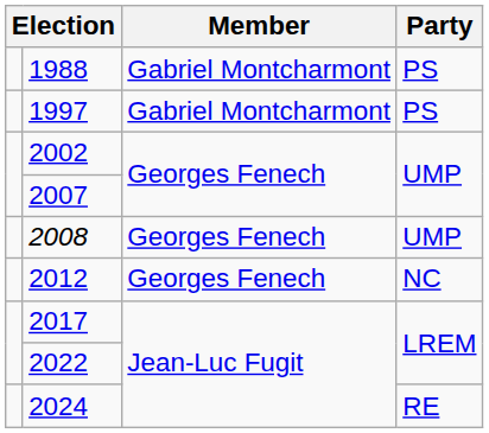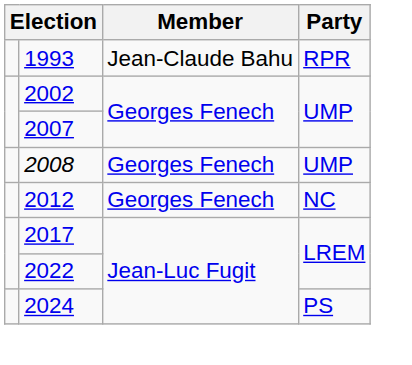- row: 1988 | Gabriel Montcharmont | PS
+ row: 1993 | Jean-Claude Bahu | RPR
- row: 1997 | Gabriel Montcharmont | PS
2024 | Party: RE -> PS
